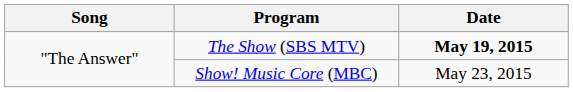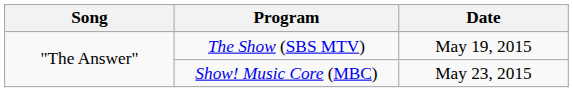The Show (SBS MTV) | Date: bold -> normal
